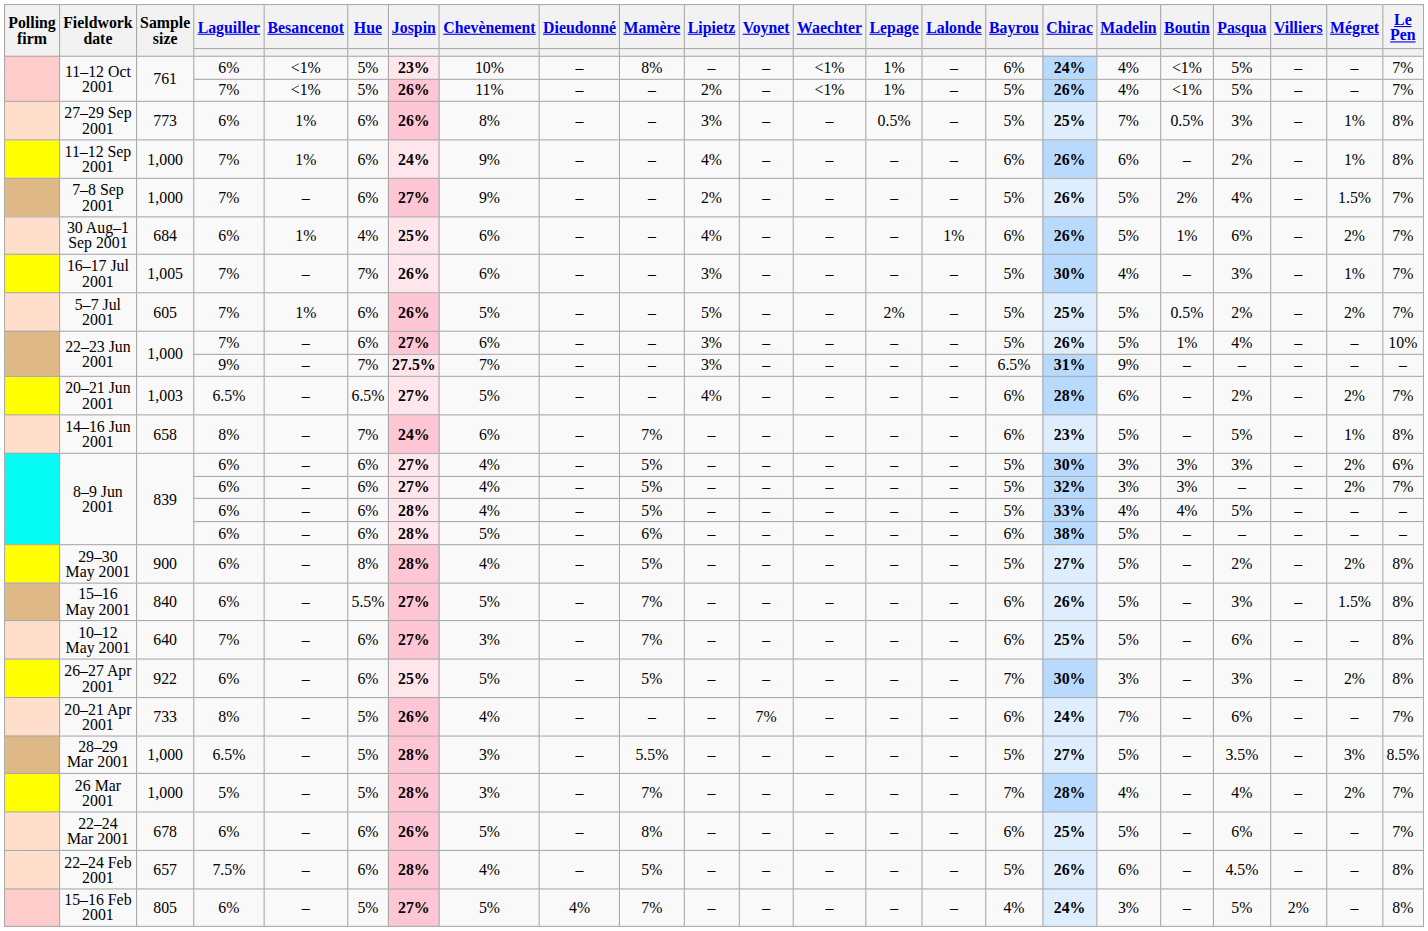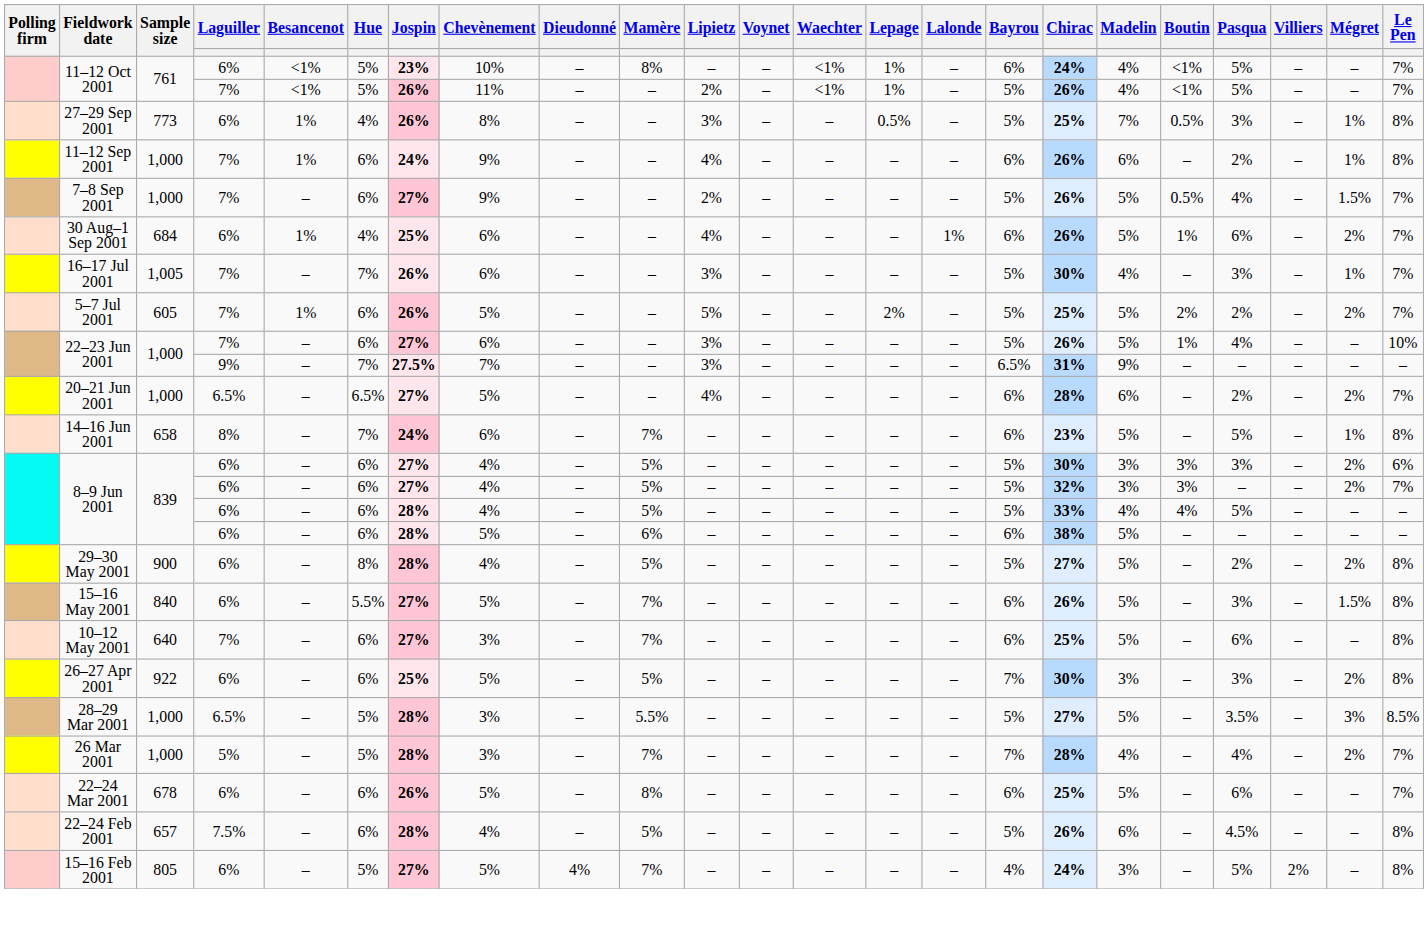27–29 Sep 2001 | Hue: 6% -> 4%
7–8 Sep 2001 | Boutin: 2% -> 0.5%
5–7 Jul 2001 | Boutin: 0.5% -> 2%
20–21 Jun 2001 | Sample size: 1,003 -> 1,000
- row: 20–21 Apr 2001 | 733 | 8% | – | 5% | 26% | 4% | – | – | – | 7% | – | – | – | 6% | 24% | 7% | – | 6% | – | – | 7%
